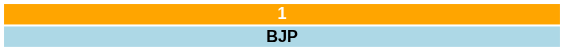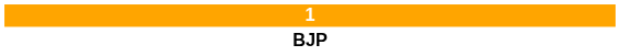row 2 | column 1: lightblue background -> no background
